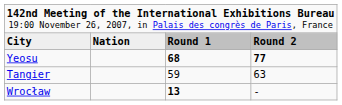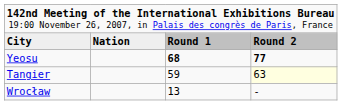Tangier | column 4: no background -> lightyellow background
Wrocław | column 3: bold -> normal
